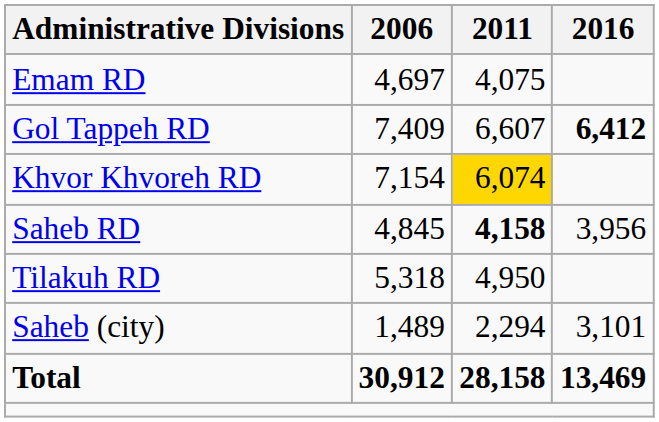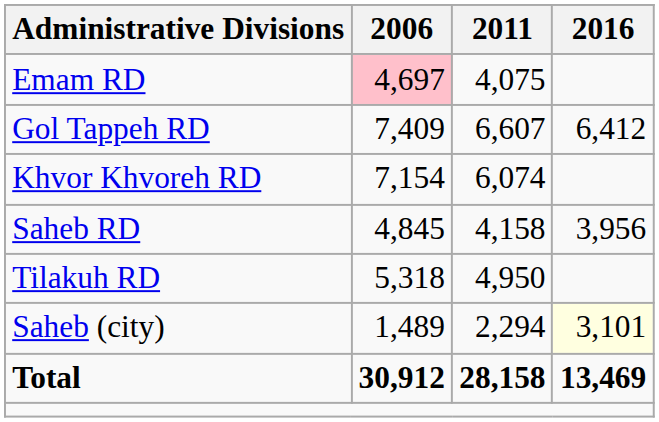Emam RD | 2006: no background -> pink background
Gol Tappeh RD | 2016: bold -> normal
Khvor Khvoreh RD | 2011: gold background -> no background
Saheb RD | 2011: bold -> normal
Saheb (city) | 2016: no background -> lightyellow background
